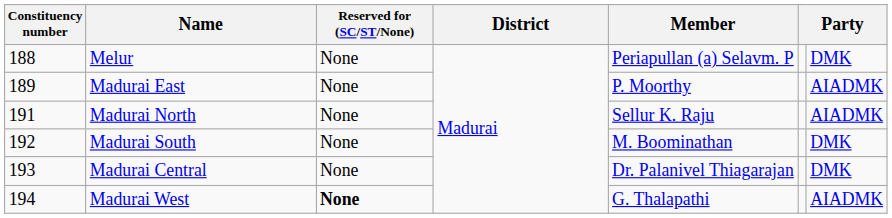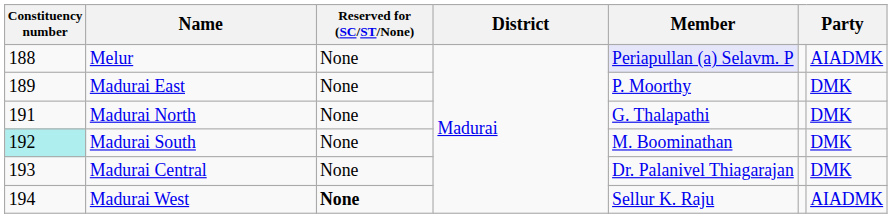Melur | Member: no background -> lavender background
Melur | column 7: DMK -> AIADMK
Madurai East | column 7: AIADMK -> DMK
Madurai North | Member: Sellur K. Raju -> G. Thalapathi
Madurai North | column 7: AIADMK -> DMK
Madurai South | Constituency number: no background -> paleturquoise background
Madurai West | Member: G. Thalapathi -> Sellur K. Raju
